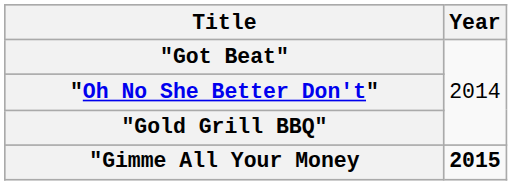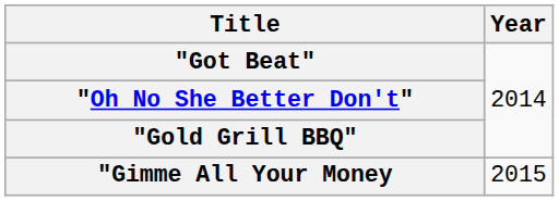"Gimme All Your Money | Year: bold -> normal
